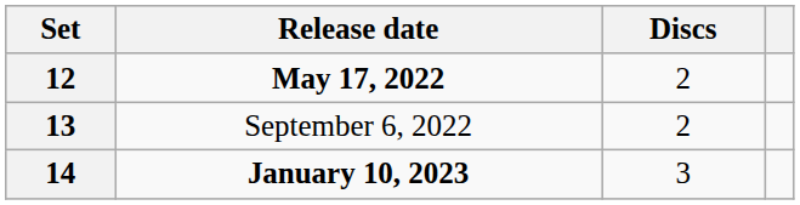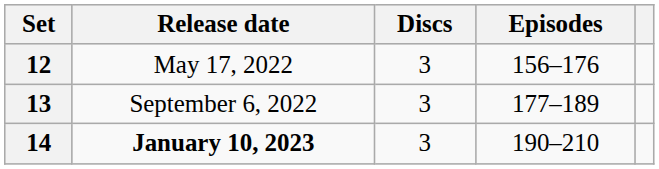+ column: Episodes | 156–176 | 177–189 | 190–210
12 | Release date: bold -> normal
12 | Discs: 2 -> 3
13 | Discs: 2 -> 3
